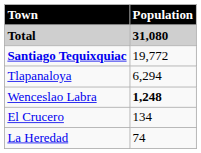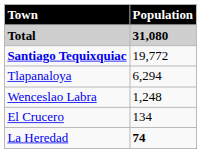Wenceslao Labra | Population: bold -> normal
La Heredad | Population: normal -> bold
